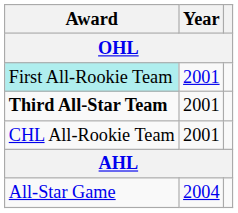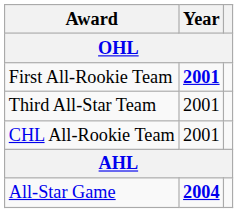row 3 | Award: paleturquoise background -> no background
row 3 | Year: normal -> bold
row 4 | Award: bold -> normal
row 7 | Year: normal -> bold
